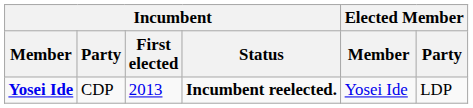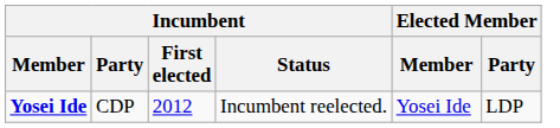row 3 | Incumbent / First elected: 2013 -> 2012
row 3 | Incumbent / Status: bold -> normal
